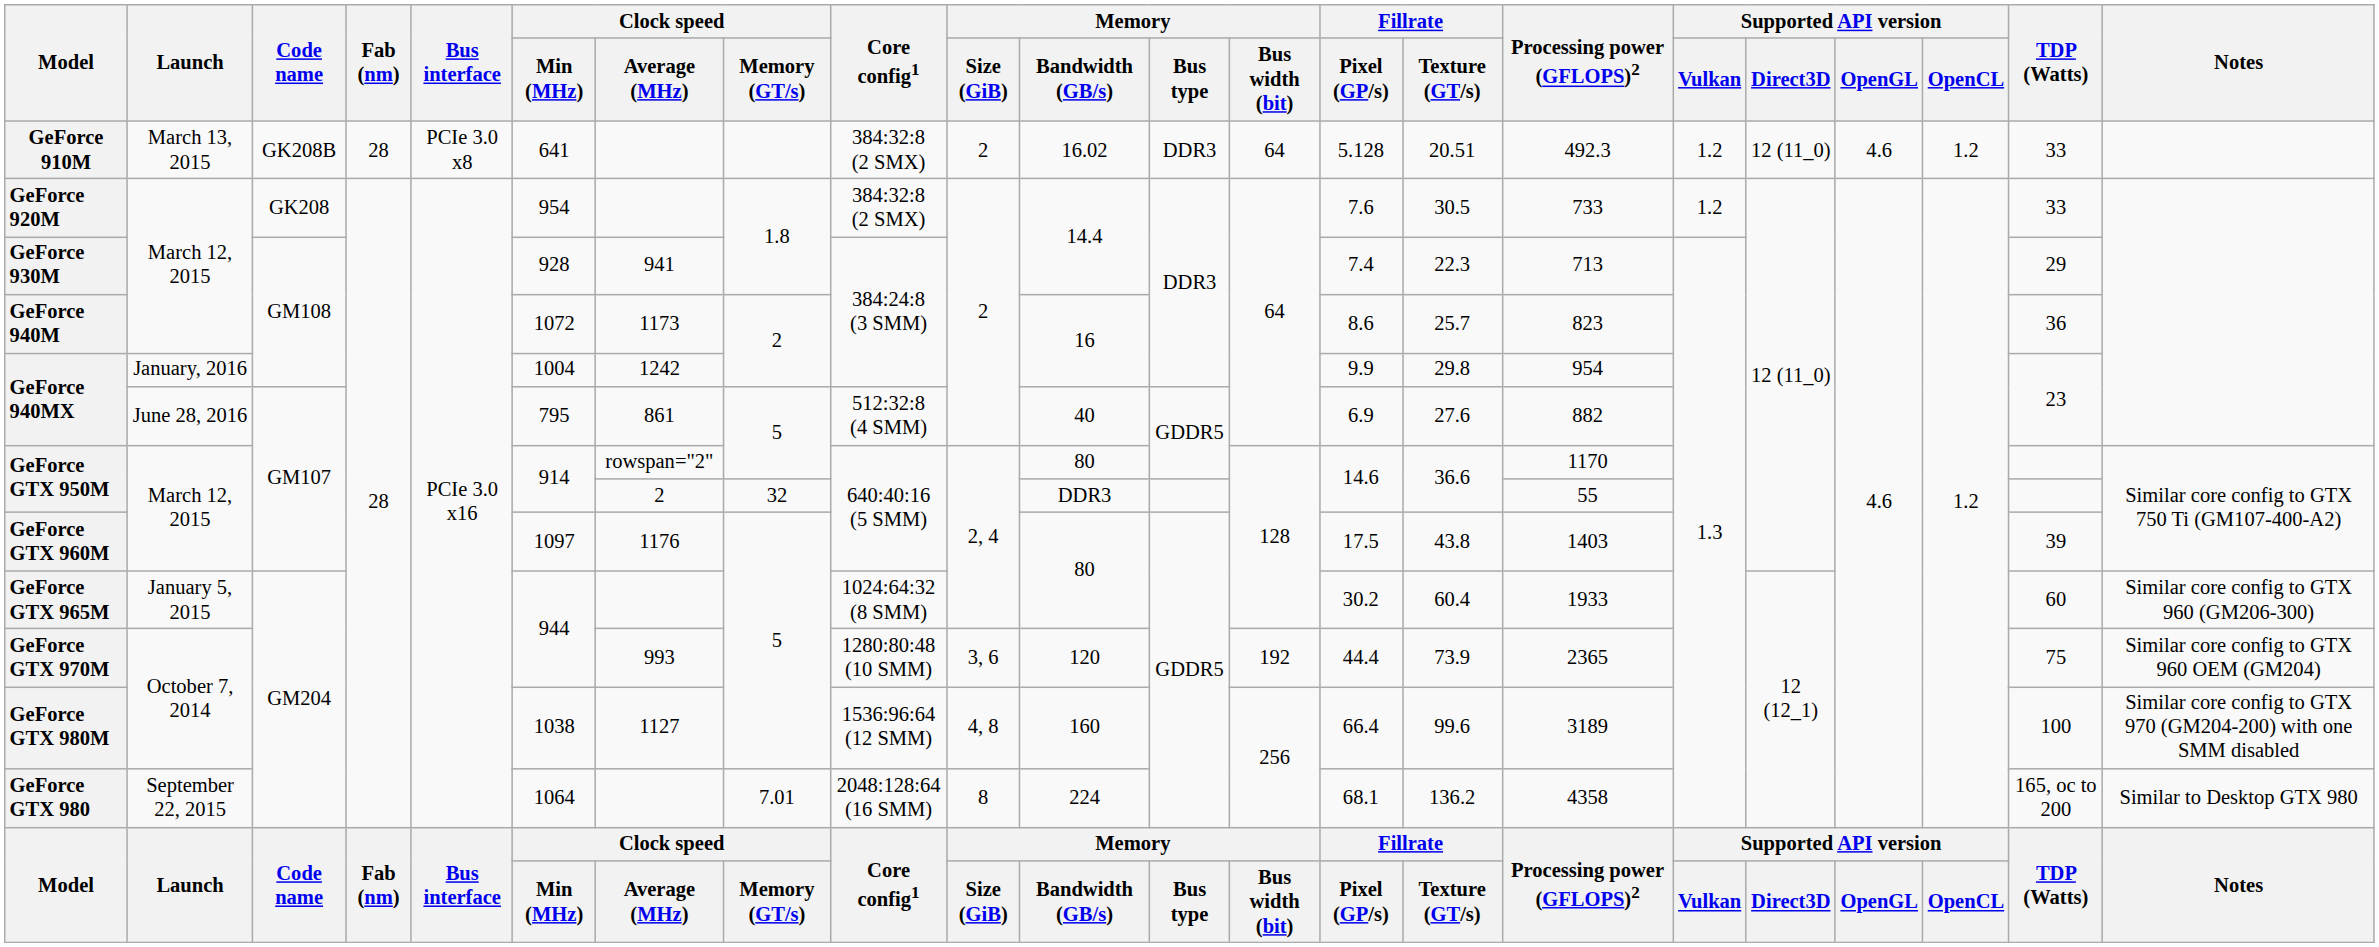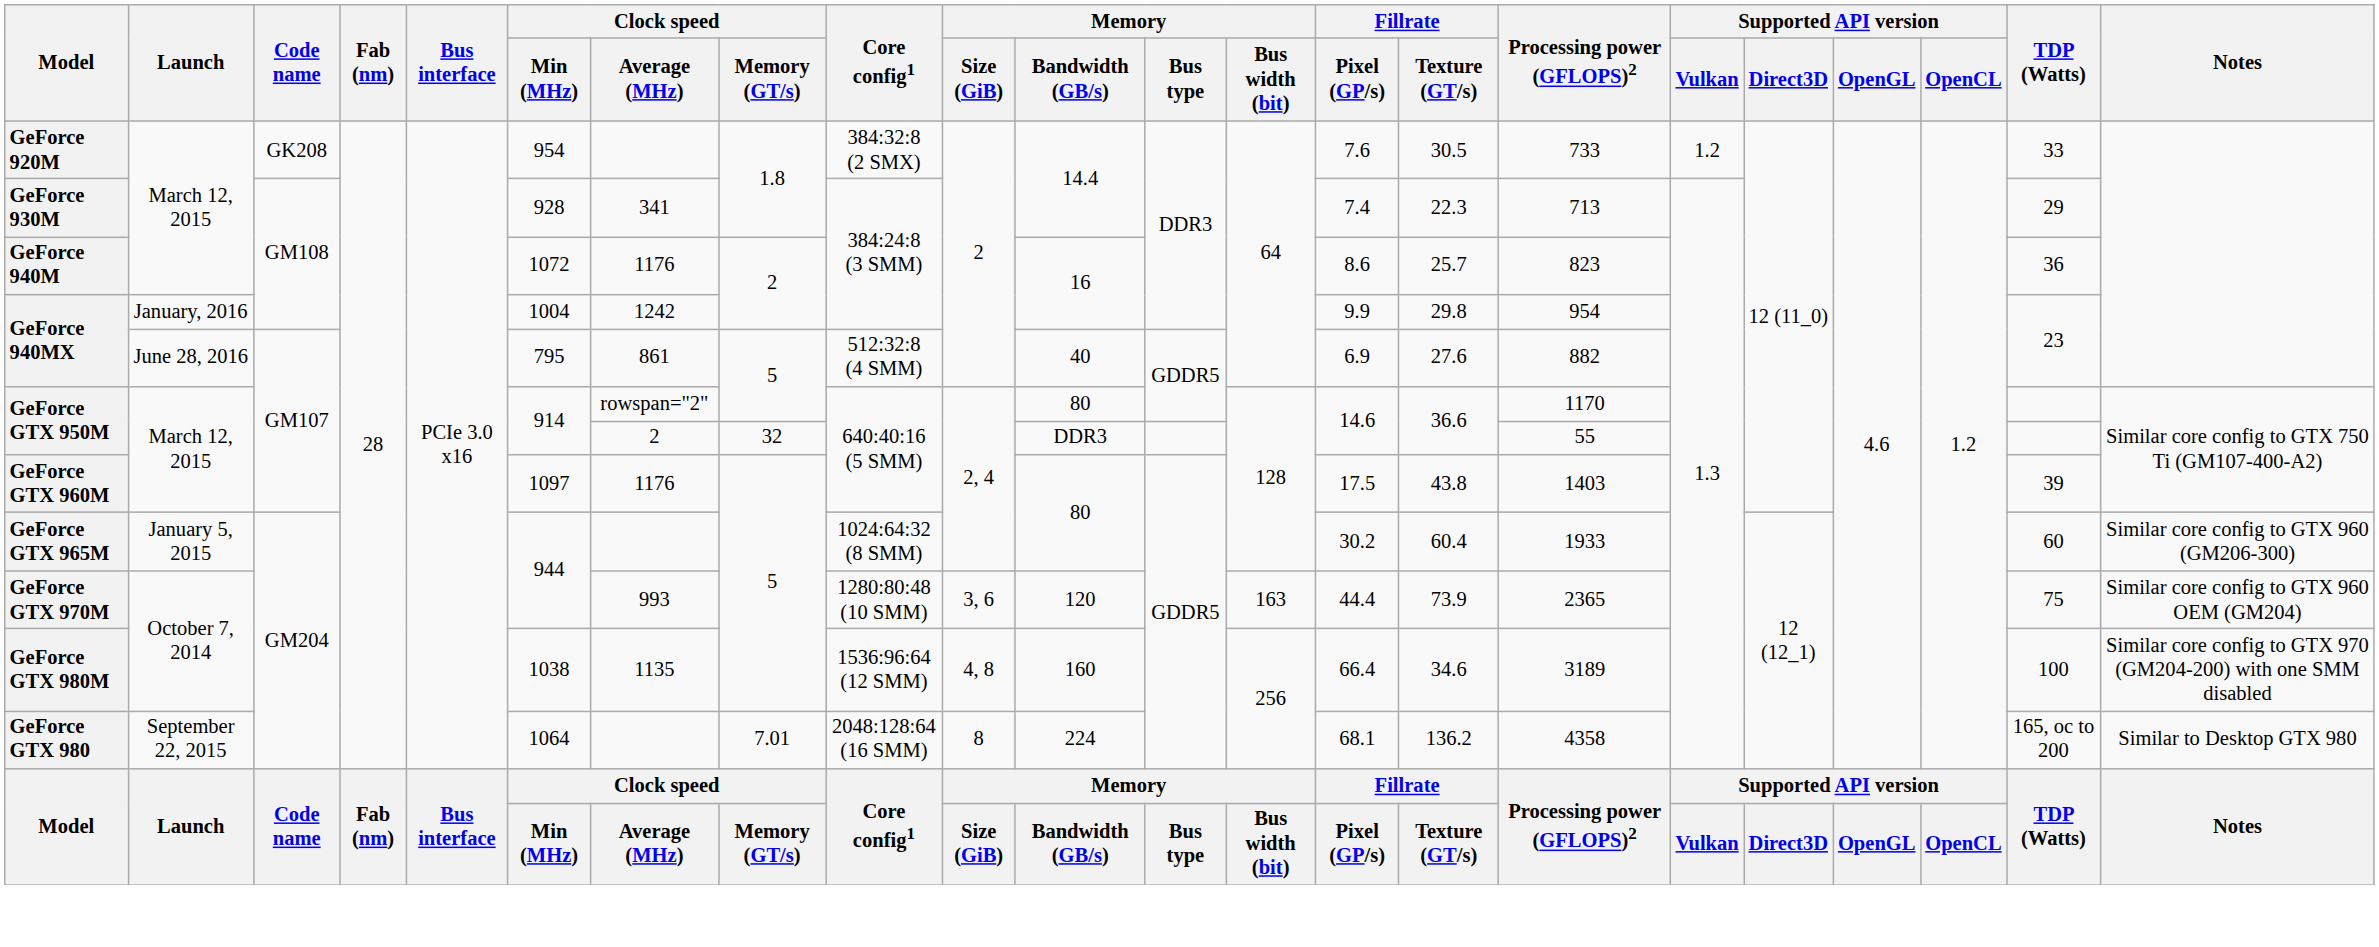- row: GeForce 910M | March 13, 2015 | GK208B | 28 | PCIe 3.0 x8 | 641 | 384:32:8 (2 SMX) | 2 | 16.02 | DDR3 | 64 | 5.128 | 20.51 | 492.3 | 1.2 | 12 (11_0) | 4.6 | 1.2 | 33
GeForce 930M | Clock speed / Average (MHz): 941 -> 341
GeForce 940M | Clock speed / Average (MHz): 1173 -> 1176
GeForce GTX 970M | Memory / Bus width (bit): 192 -> 163
GeForce GTX 980M | Clock speed / Average (MHz): 1127 -> 1135
GeForce GTX 980M | Fillrate / Texture (GT/s): 99.6 -> 34.6
